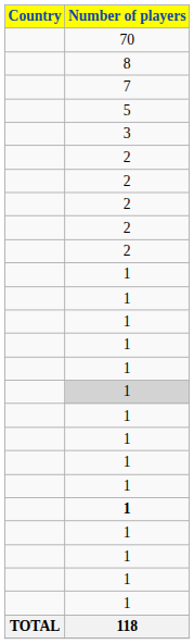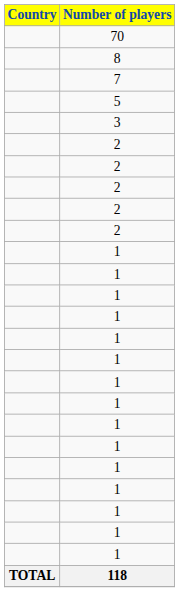row 17 | Number of players: lightgrey background -> no background
row 22 | Number of players: bold -> normal
